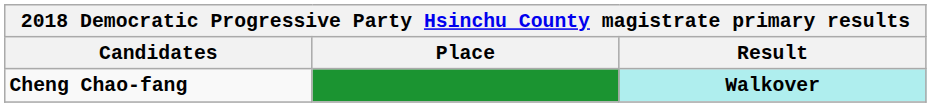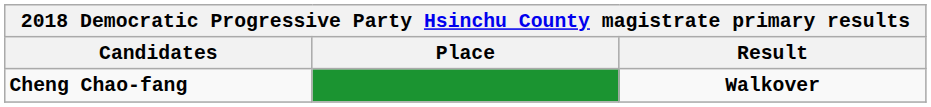Cheng Chao-fang | Result: paleturquoise background -> no background
